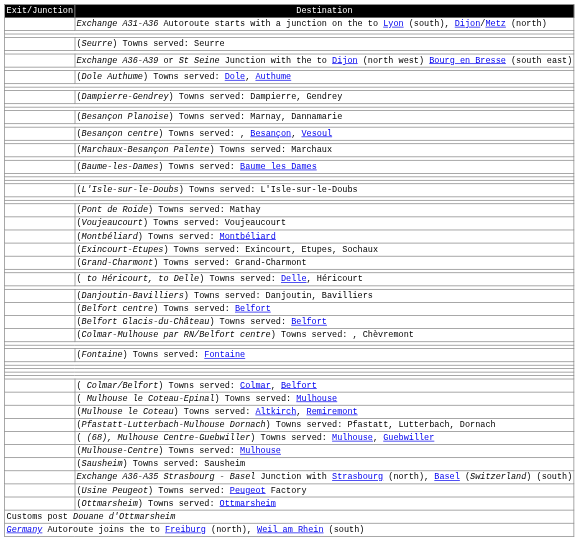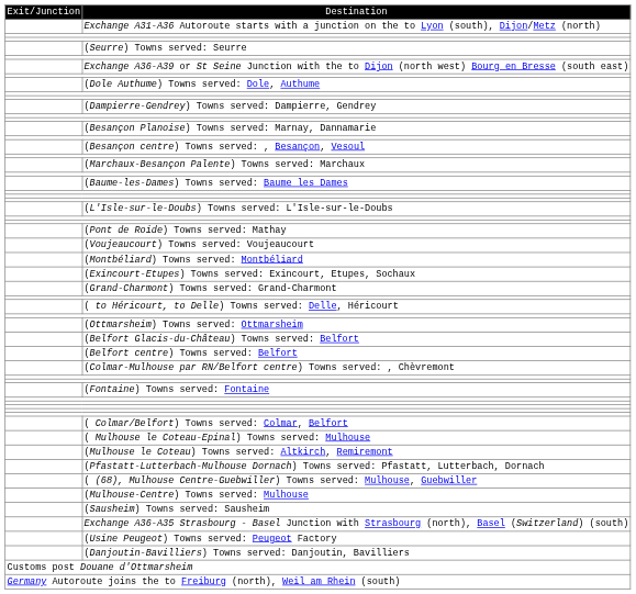row 36 | column 2: (Danjoutin-Bavilliers) Towns served: Danjoutin, Bavilliers -> (Ottmarsheim) Towns served: Ottmarsheim
row 37 | column 2: (Belfort centre) Towns served: Belfort -> (Belfort Glacis-du-Château) Towns served: Belfort
row 38 | column 2: (Belfort Glacis-du-Château) Towns served: Belfort -> (Belfort centre) Towns served: Belfort
row 57 | column 2: (Ottmarsheim) Towns served: Ottmarsheim -> (Danjoutin-Bavilliers) Towns served: Danjoutin, Bavilliers
